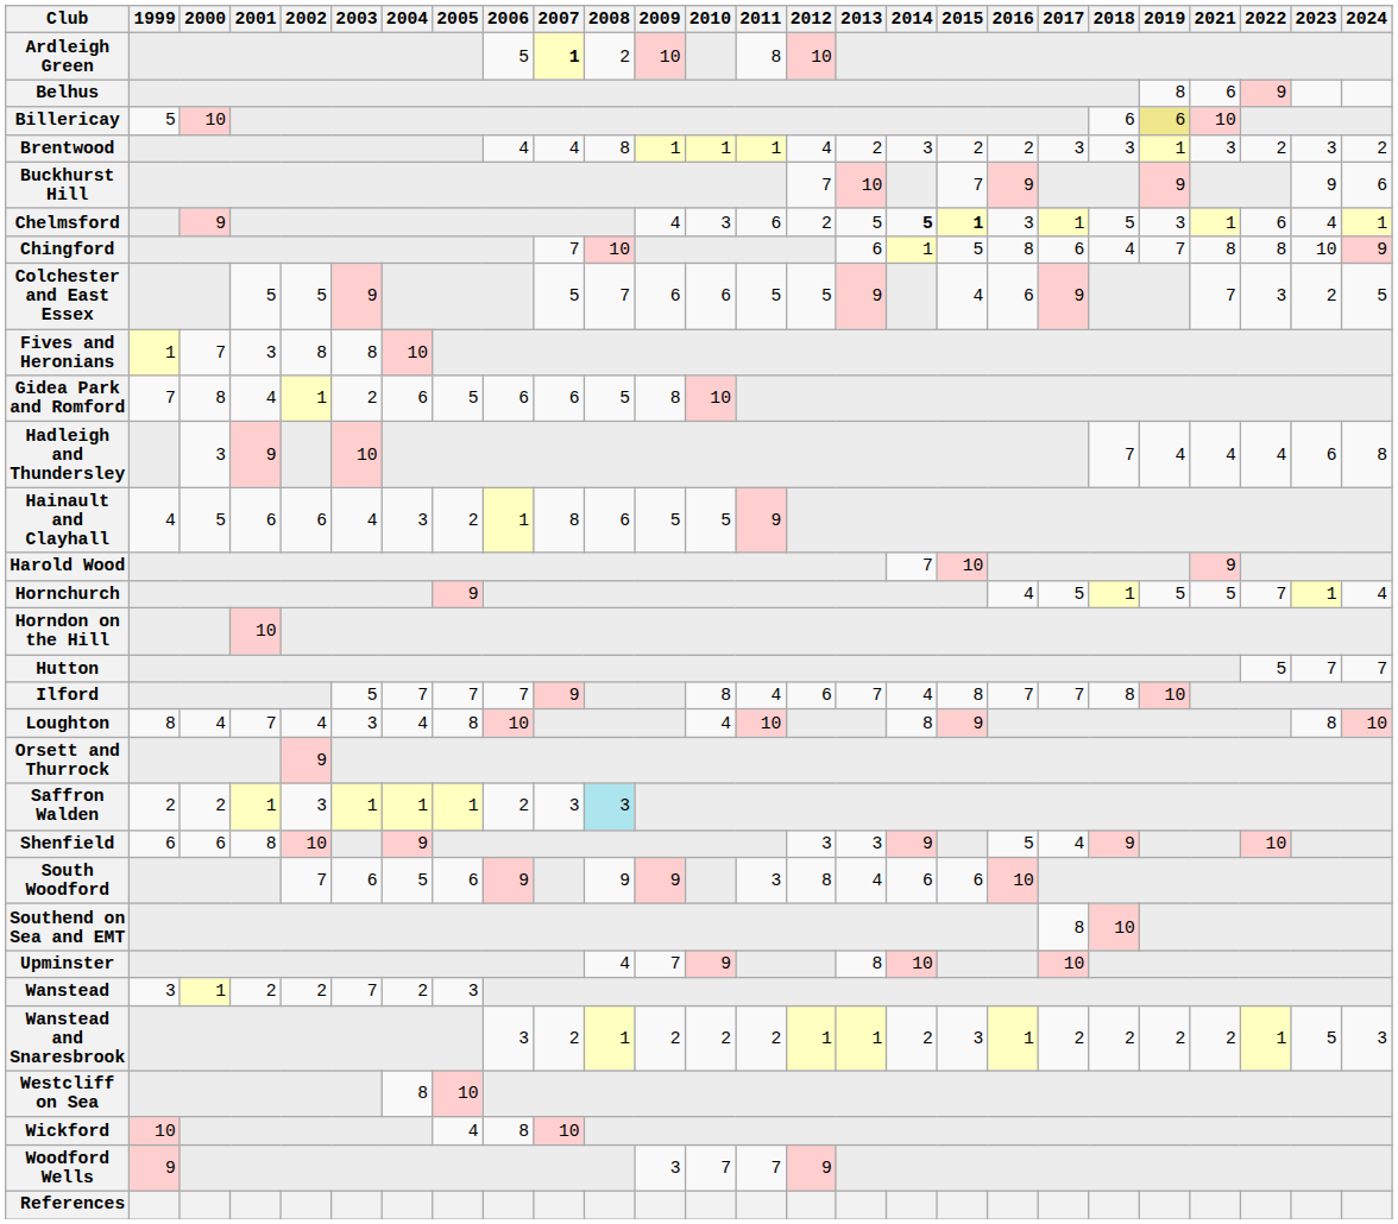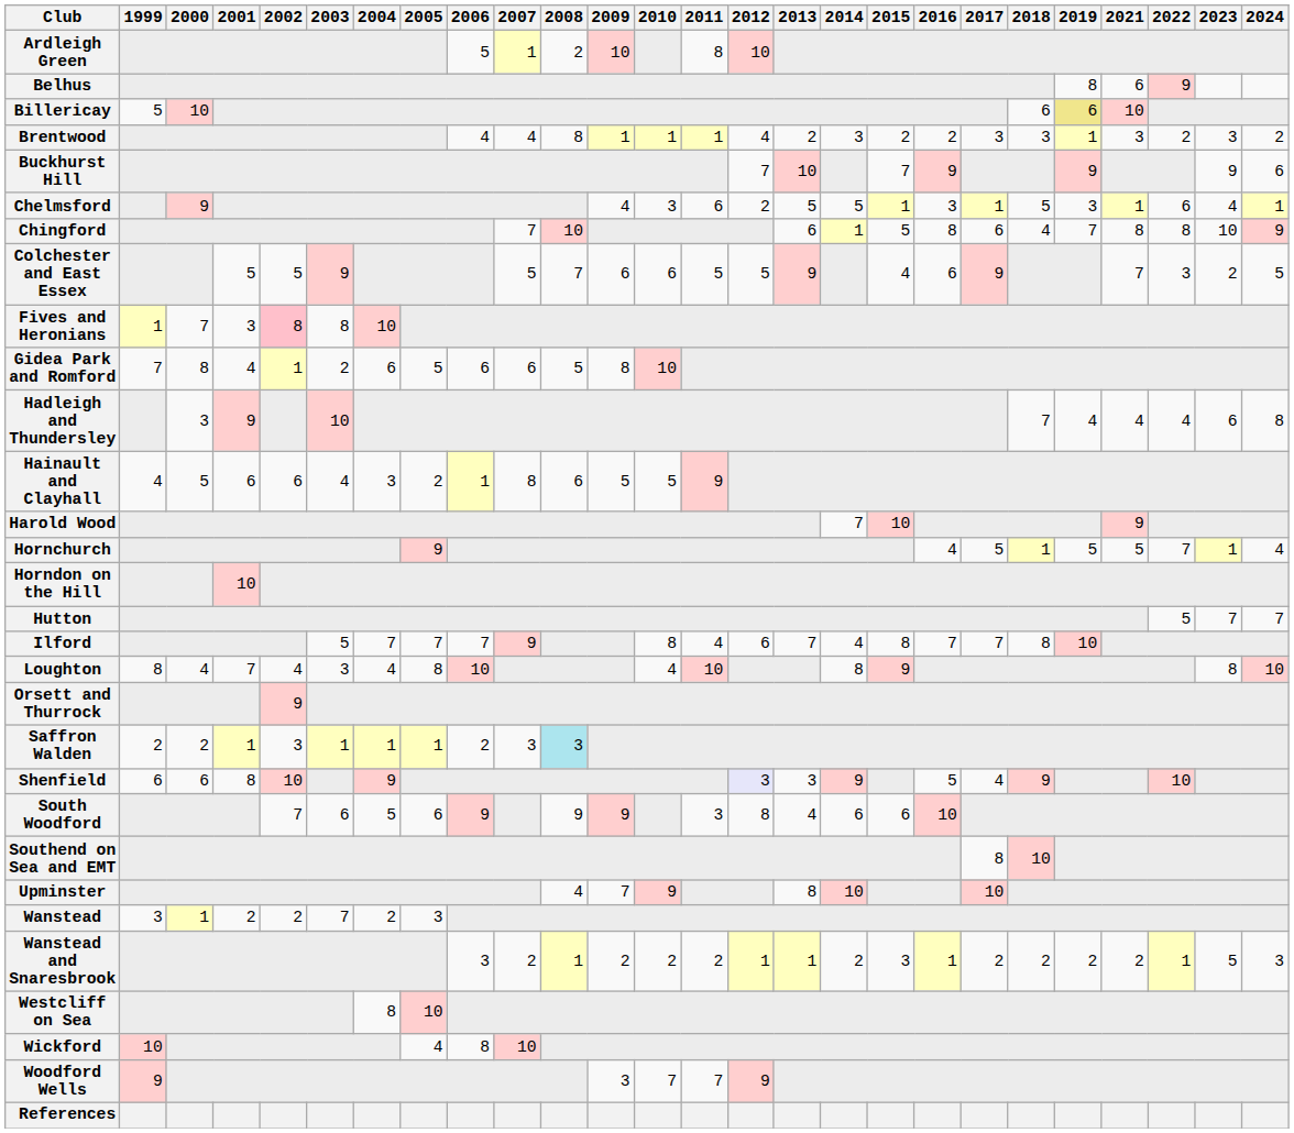Ardleigh Green | 2007: bold -> normal
Chelmsford | 2014: bold -> normal
Chelmsford | 2015: bold -> normal
Fives and Heronians | 2002: no background -> pink background
Shenfield | 2012: no background -> lavender background
